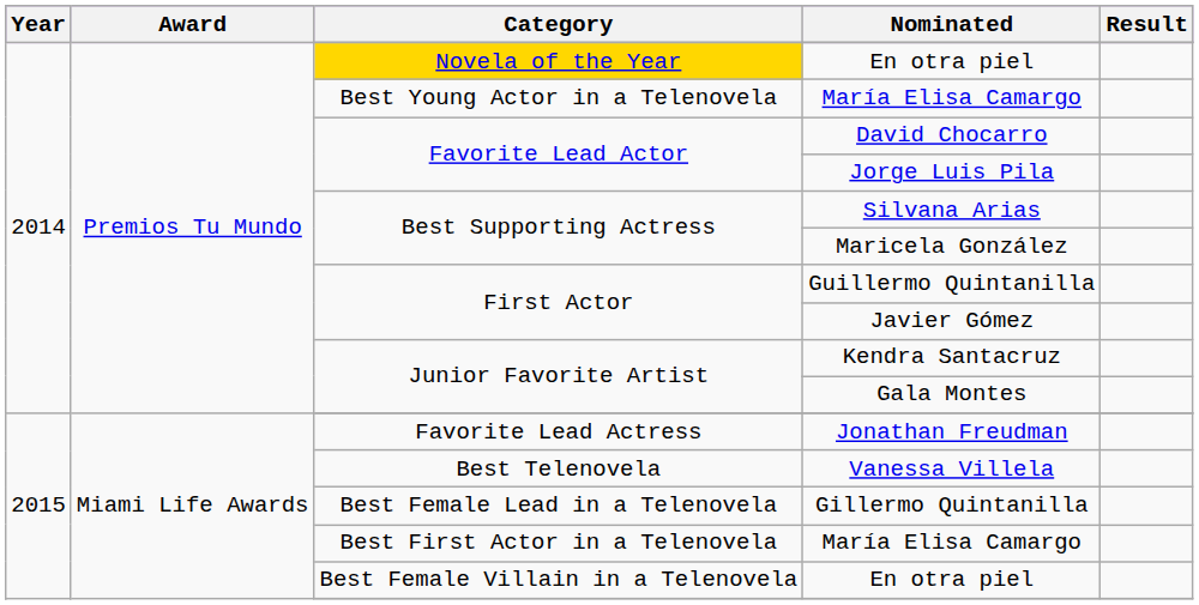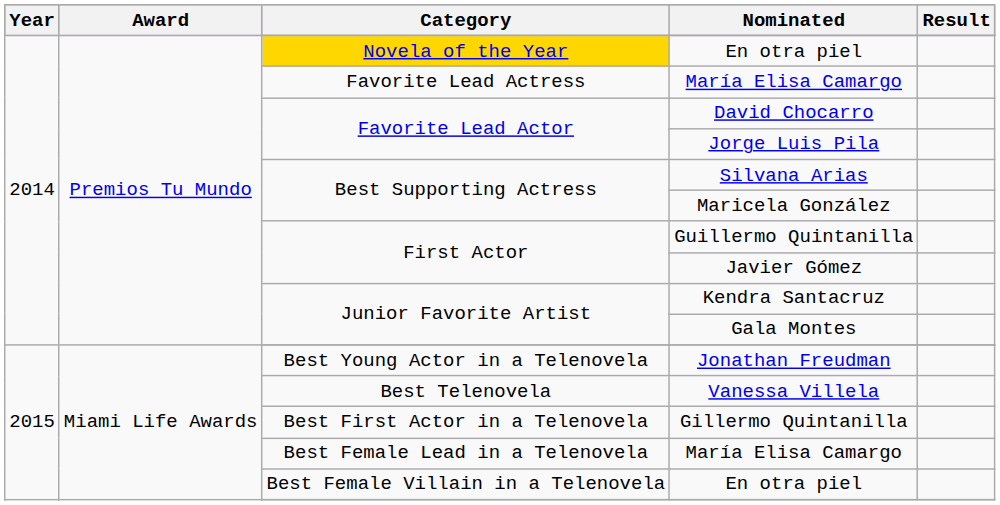2014 / María Elisa Camargo | Category: Best Young Actor in a Telenovela -> Favorite Lead Actress
Jonathan Freudman | Category: Favorite Lead Actress -> Best Young Actor in a Telenovela
Gillermo Quintanilla | Category: Best Female Lead in a Telenovela -> Best First Actor in a Telenovela
2015 / María Elisa Camargo | Category: Best First Actor in a Telenovela -> Best Female Lead in a Telenovela
